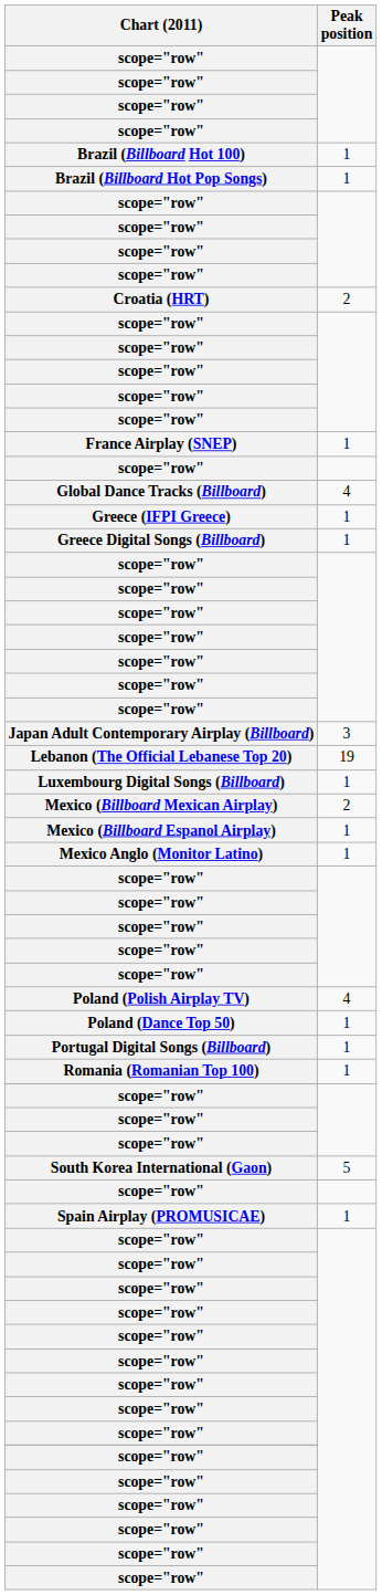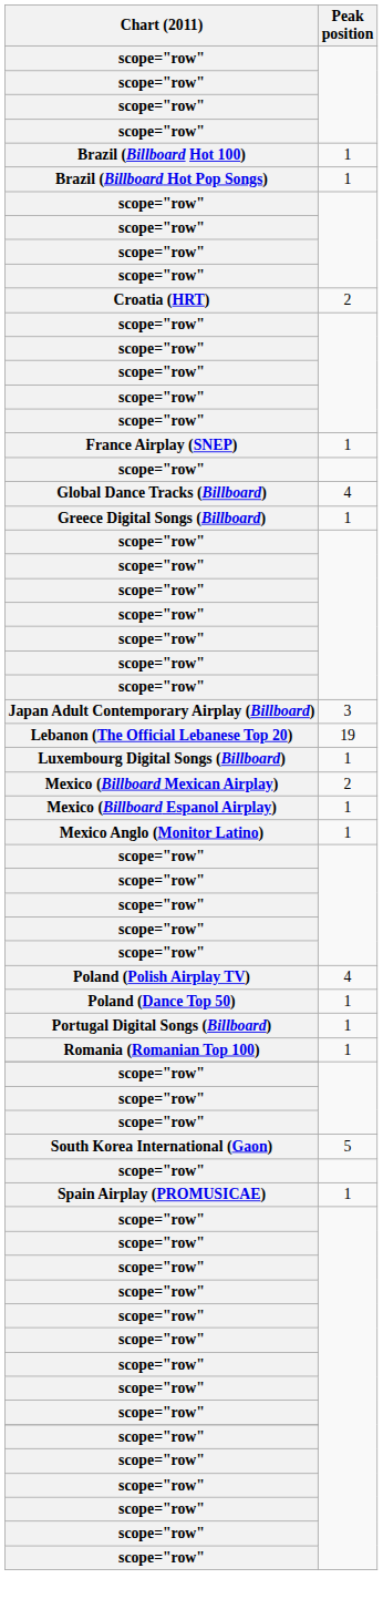- row: Greece (IFPI Greece) | 1
